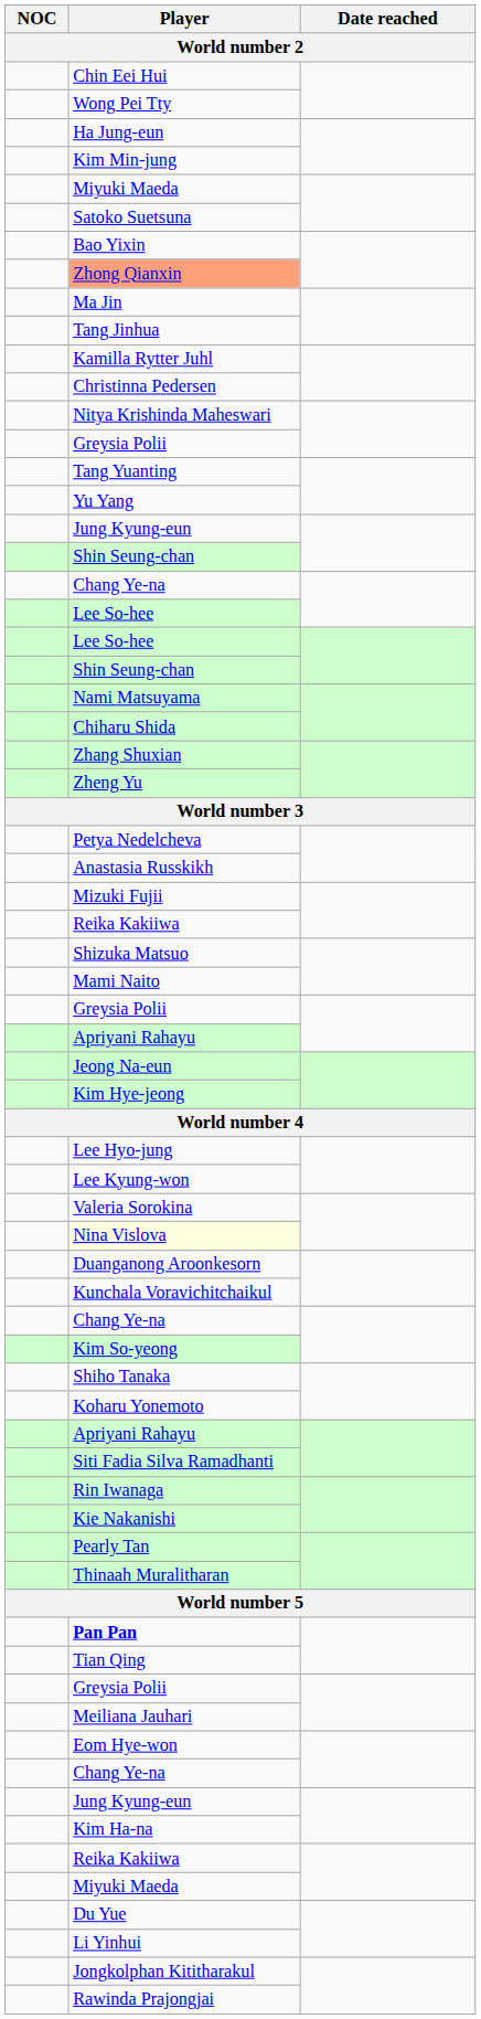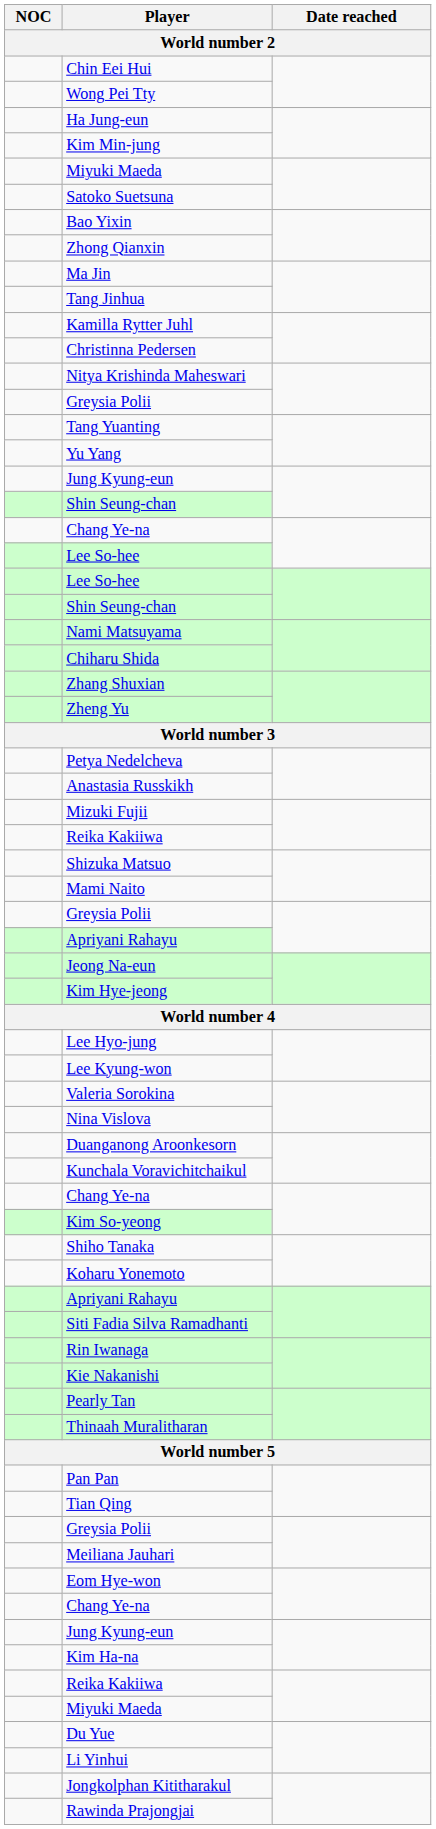Zhong Qianxin | Player: lightsalmon background -> no background
Nina Vislova | Player: lightyellow background -> no background
Pan Pan | Player: bold -> normal
